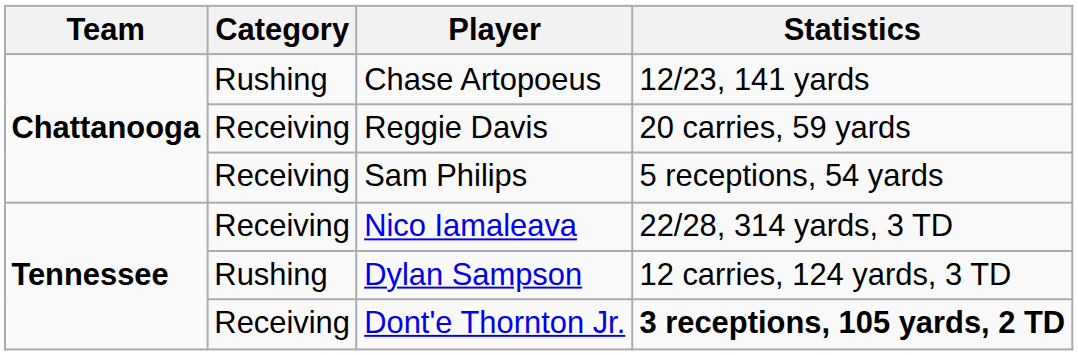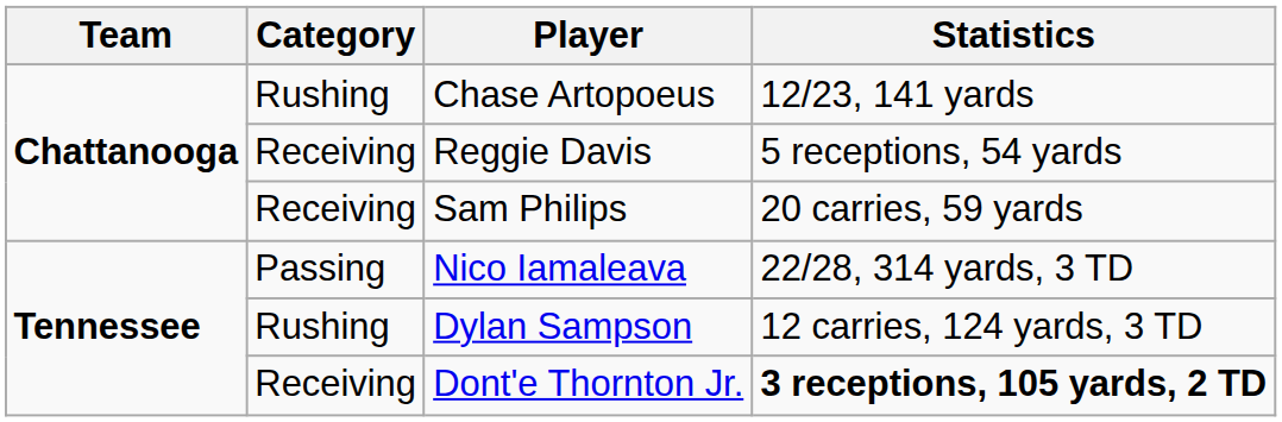Reggie Davis | Statistics: 20 carries, 59 yards -> 5 receptions, 54 yards
Sam Philips | Statistics: 5 receptions, 54 yards -> 20 carries, 59 yards
Nico Iamaleava | Category: Receiving -> Passing
